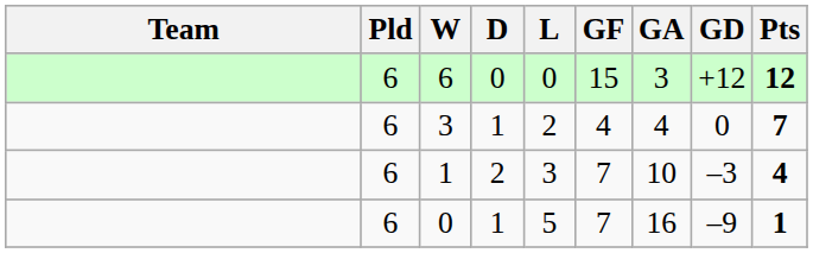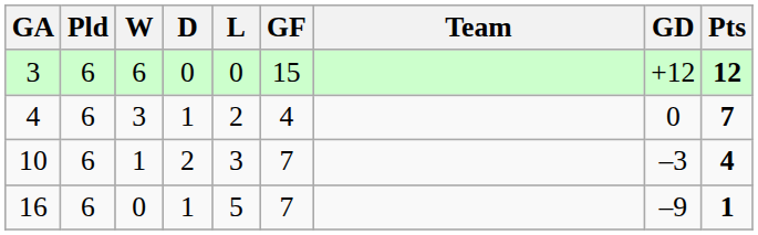columns swapped: Team <-> GA
